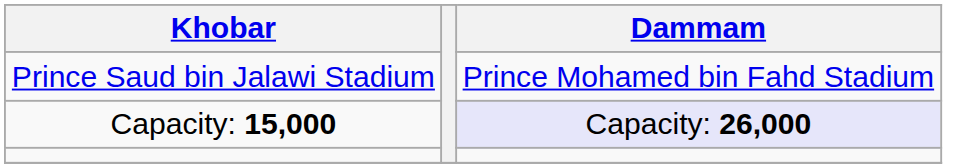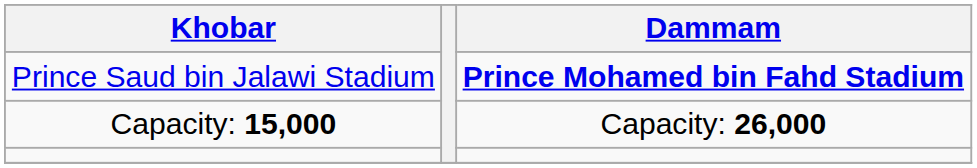Prince Saud bin Jalawi Stadium | Dammam: normal -> bold
Capacity: 15,000 | Dammam: lavender background -> no background
